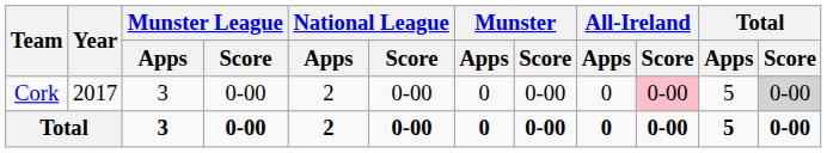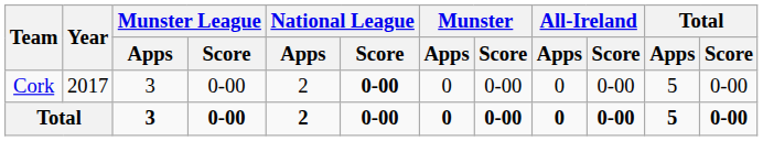Cork | National League / Score: normal -> bold
Cork | All-Ireland / Score: pink background -> no background
Cork | Total / Score: lightgrey background -> no background
